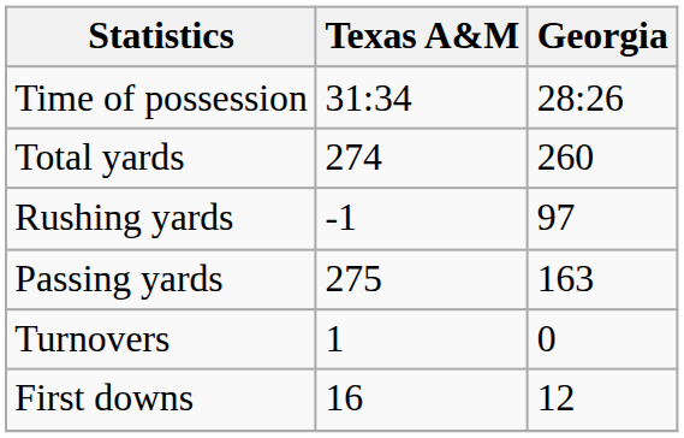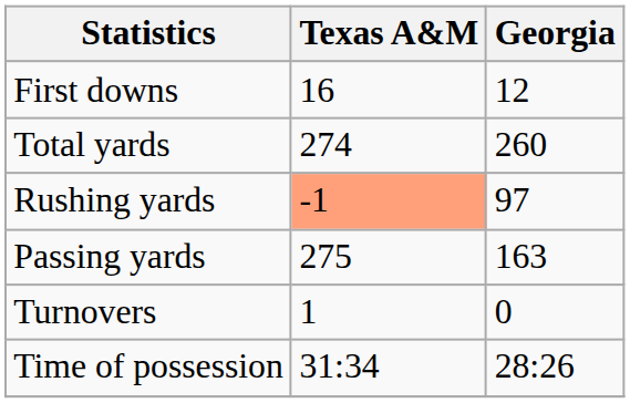rows swapped: First downs <-> Time of possession
Rushing yards | Texas A&M: no background -> lightsalmon background
